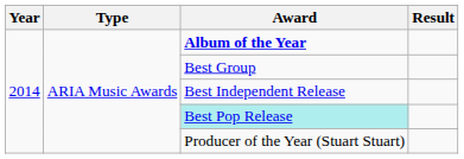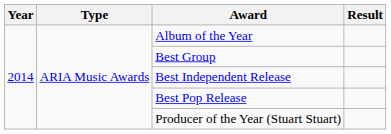Album of the Year | Award: bold -> normal
Best Pop Release | Award: paleturquoise background -> no background
